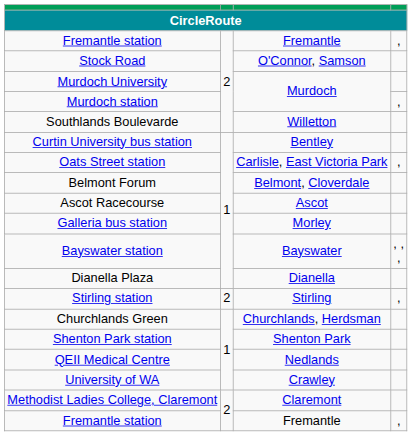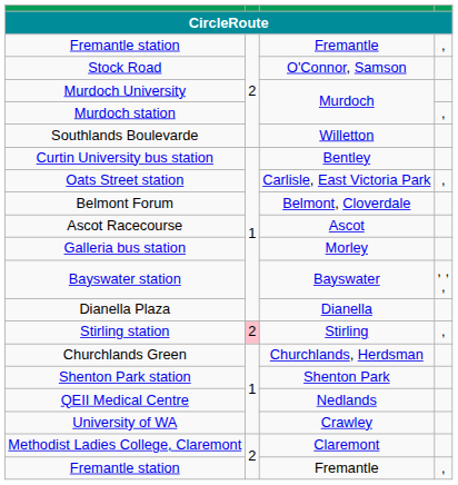Stirling station | column 2: no background -> pink background
